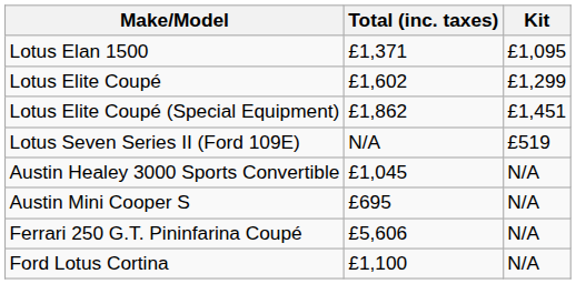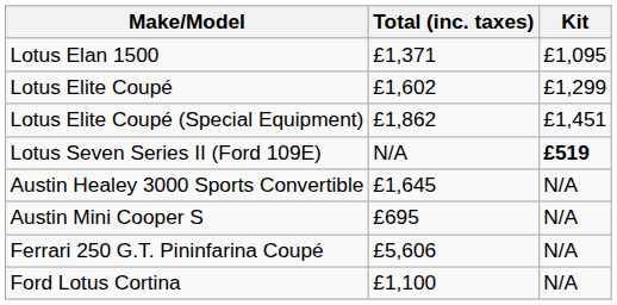Lotus Seven Series II (Ford 109E) | Kit: normal -> bold
Austin Healey 3000 Sports Convertible | Total (inc. taxes): £1,045 -> £1,645
